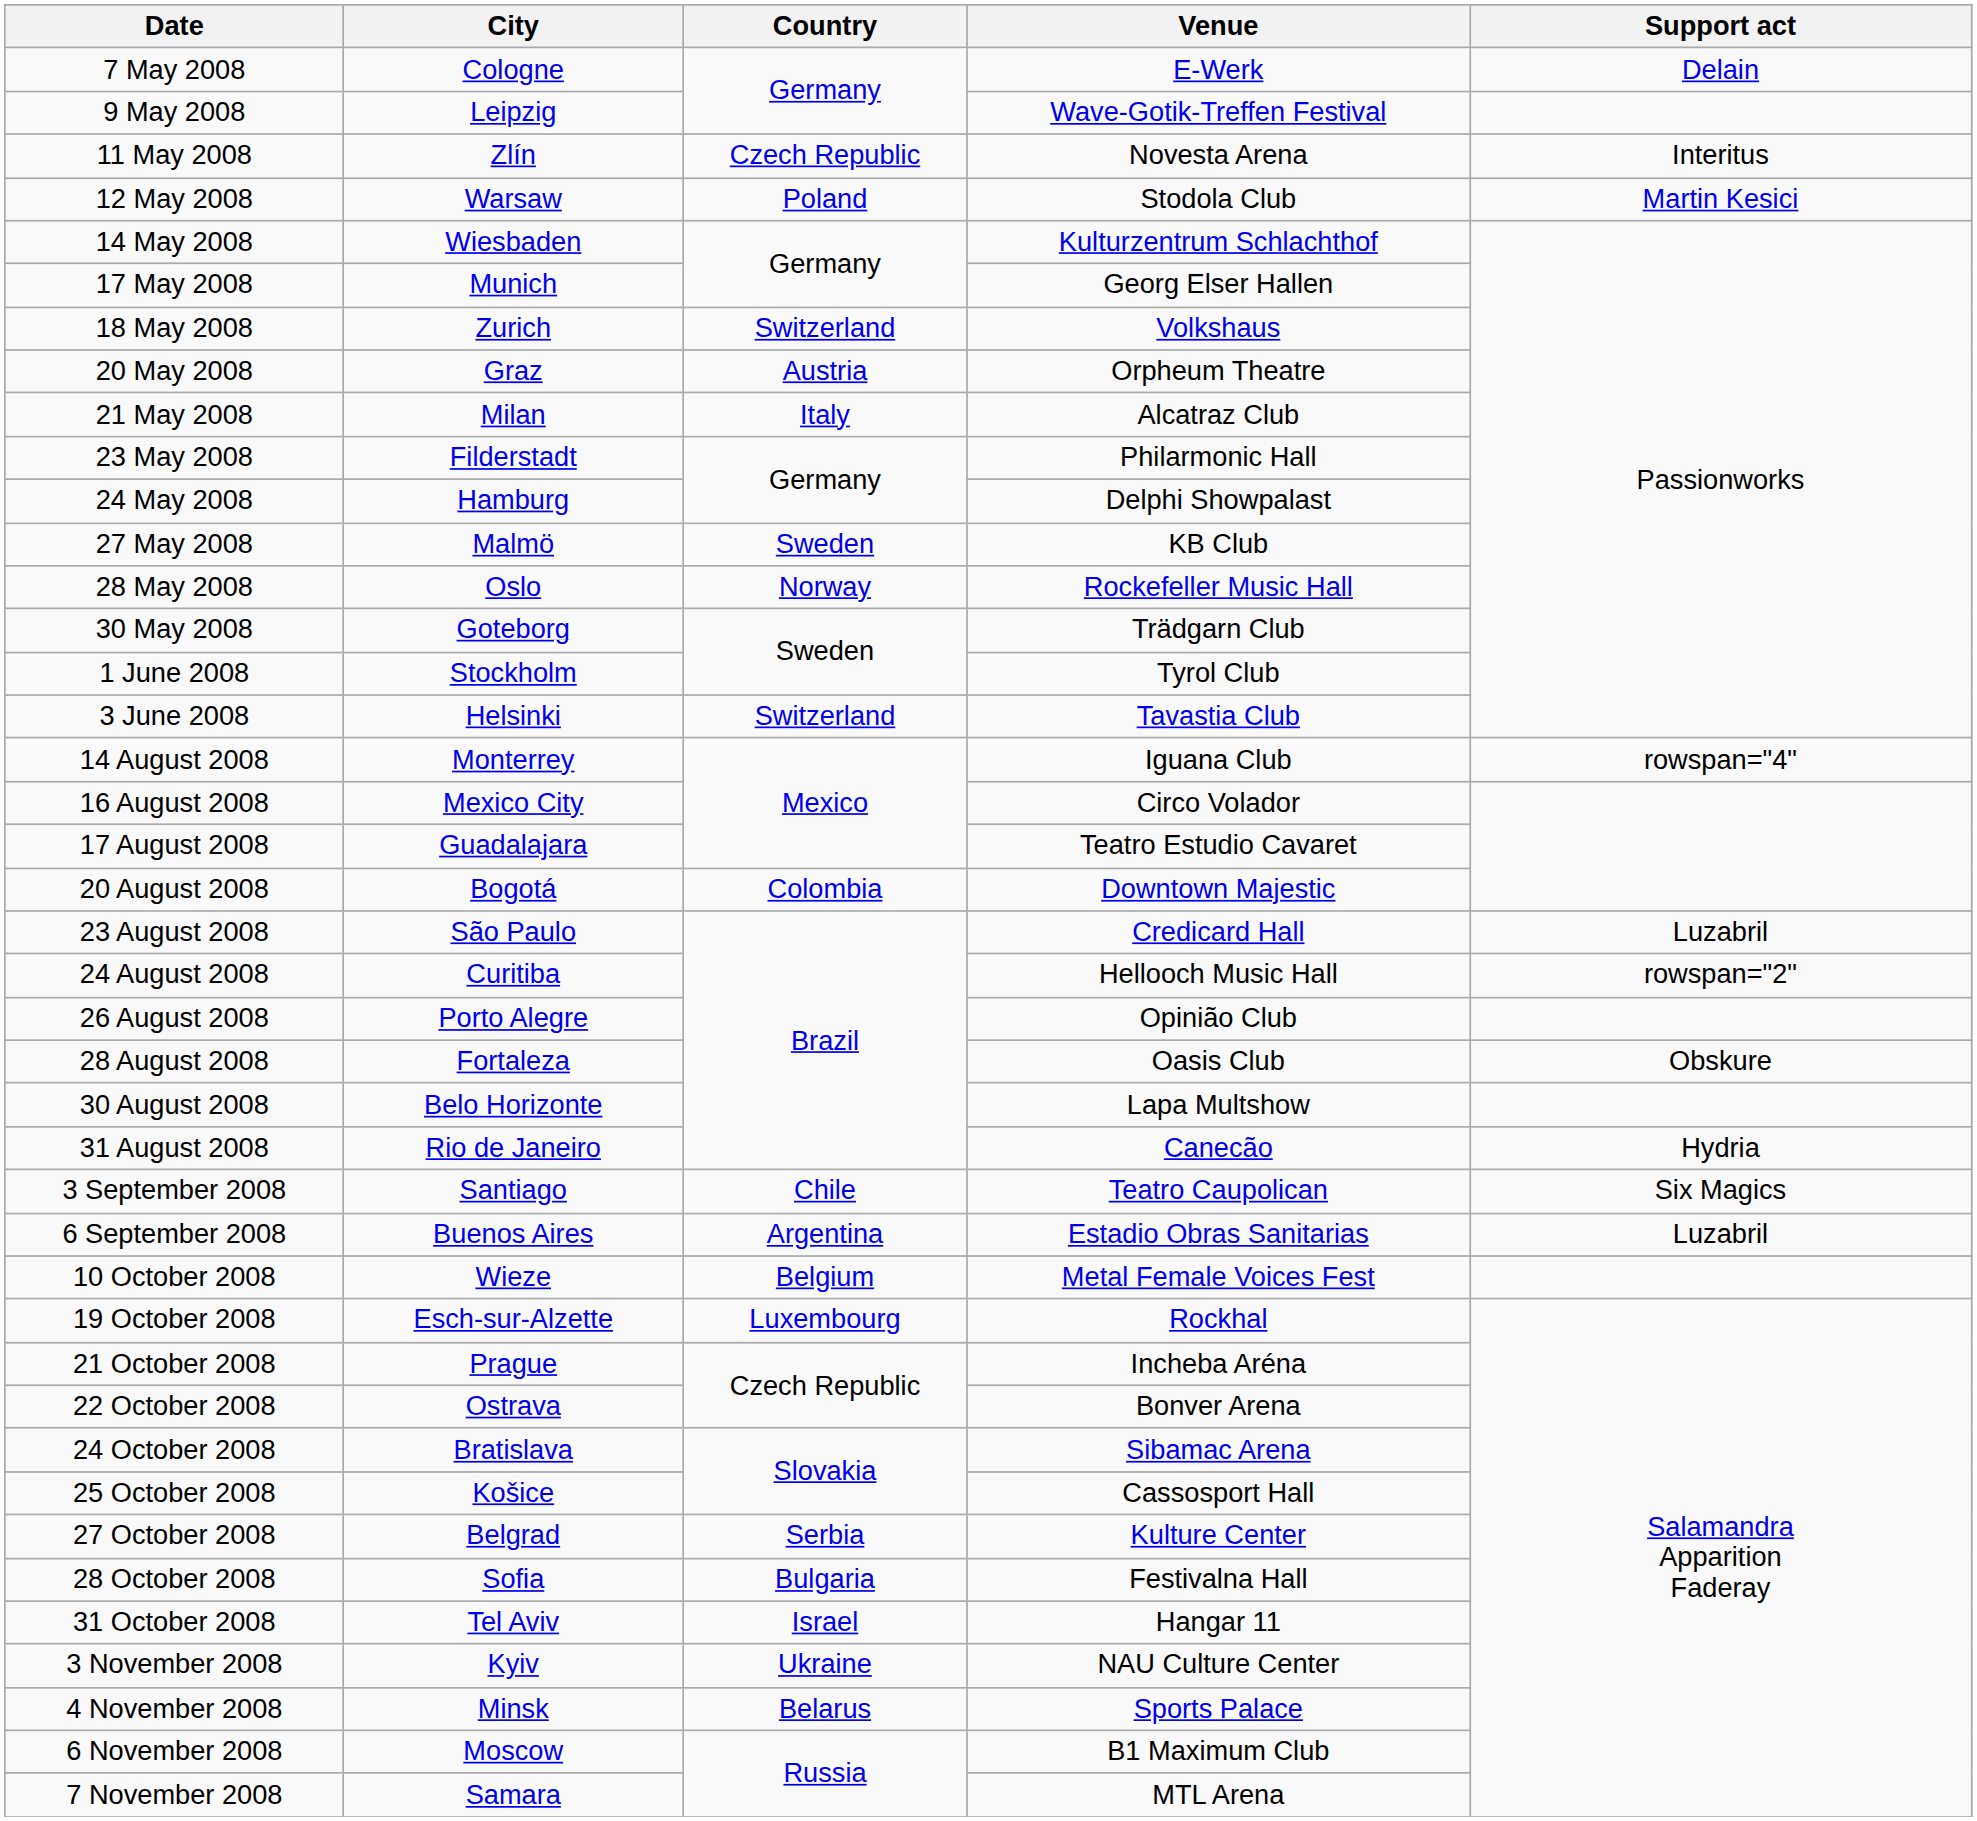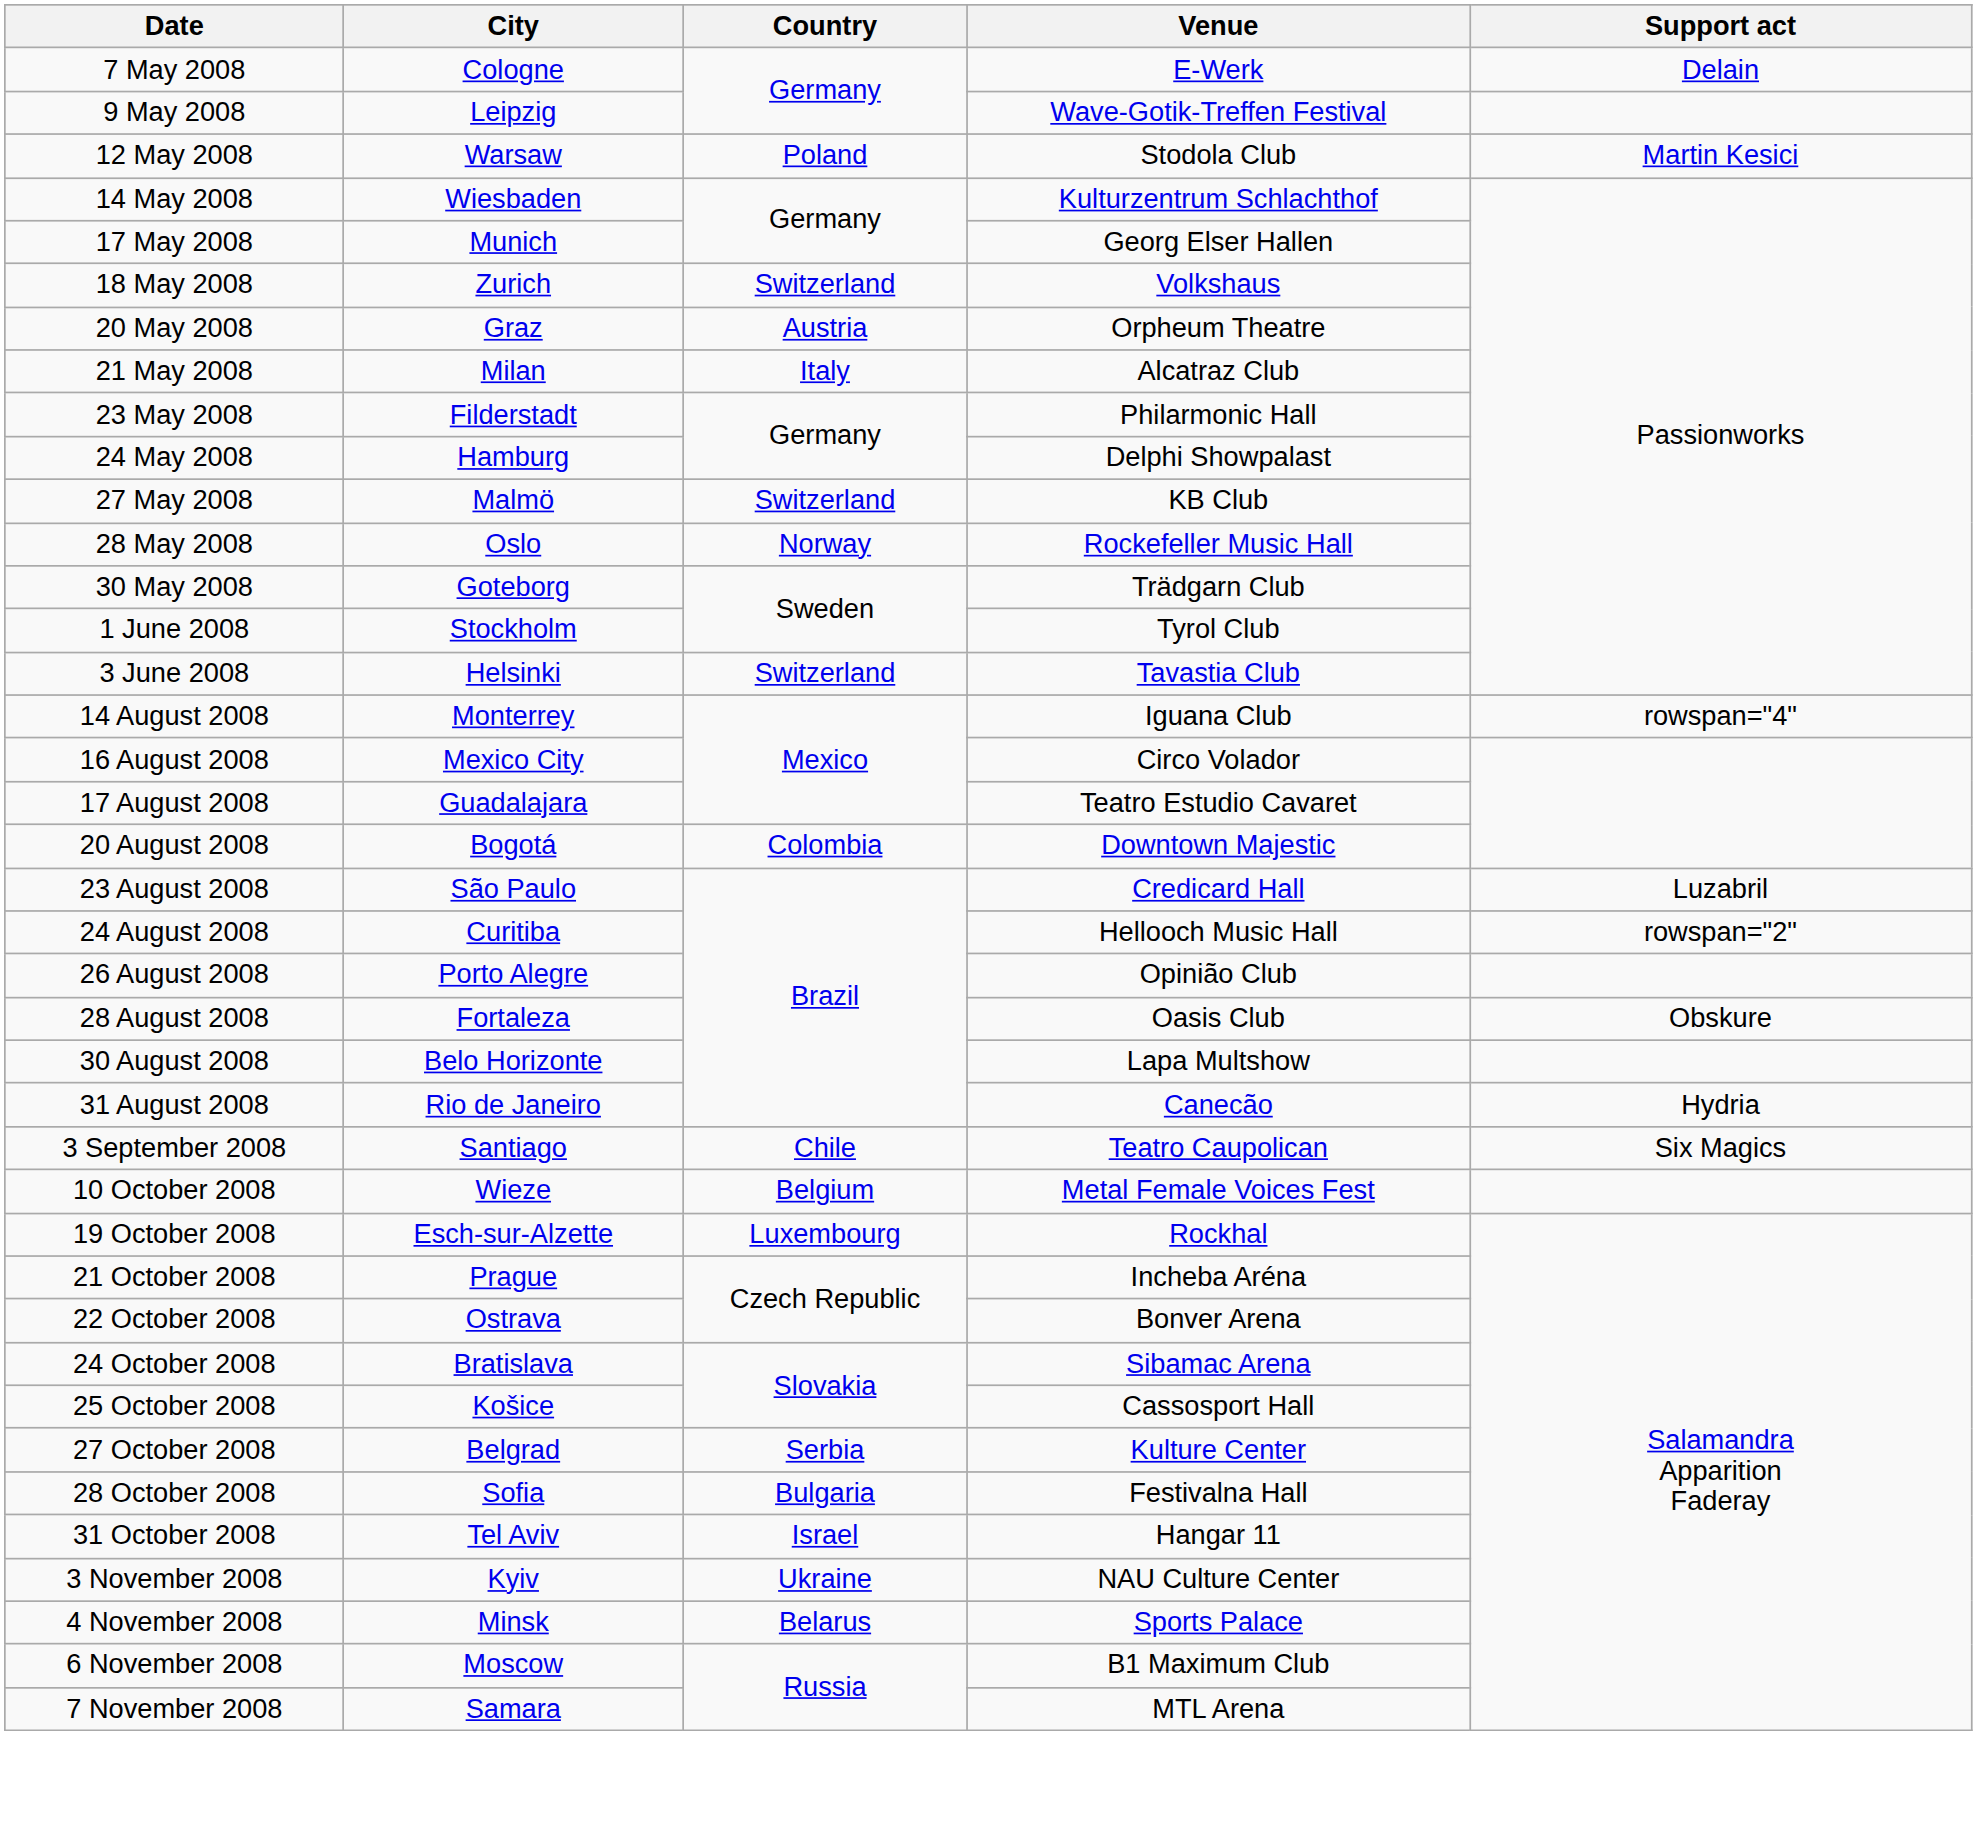- row: 11 May 2008 | Zlín | Czech Republic | Novesta Arena | Interitus
27 May 2008 | Country: Sweden -> Switzerland
- row: 6 September 2008 | Buenos Aires | Argentina | Estadio Obras Sanitarias | Luzabril
